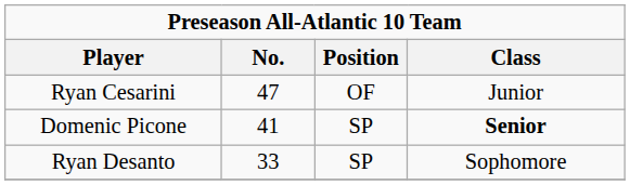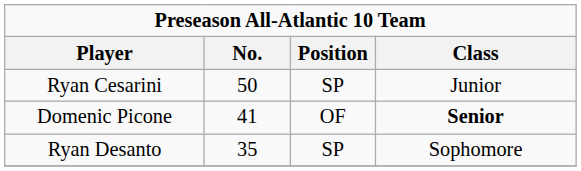Ryan Cesarini | No.: 47 -> 50
Ryan Cesarini | Position: OF -> SP
Domenic Picone | Position: SP -> OF
Ryan Desanto | No.: 33 -> 35
